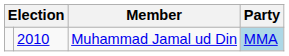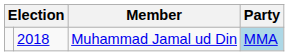Muhammad Jamal ud Din | column 2: 2010 -> 2018
